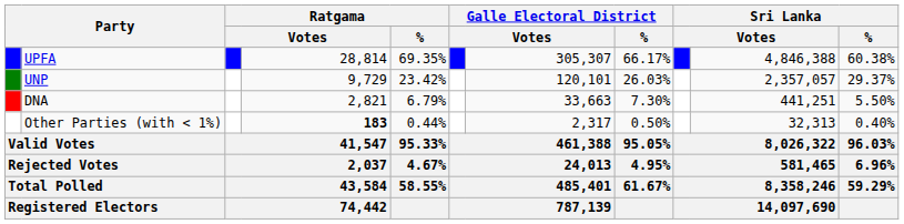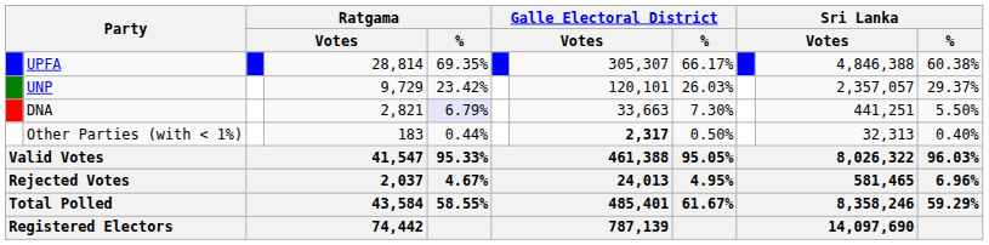DNA | Ratgama / %: no background -> lavender background
Other Parties (with < 1%) | column 4: bold -> normal
Other Parties (with < 1%) | column 7: normal -> bold
